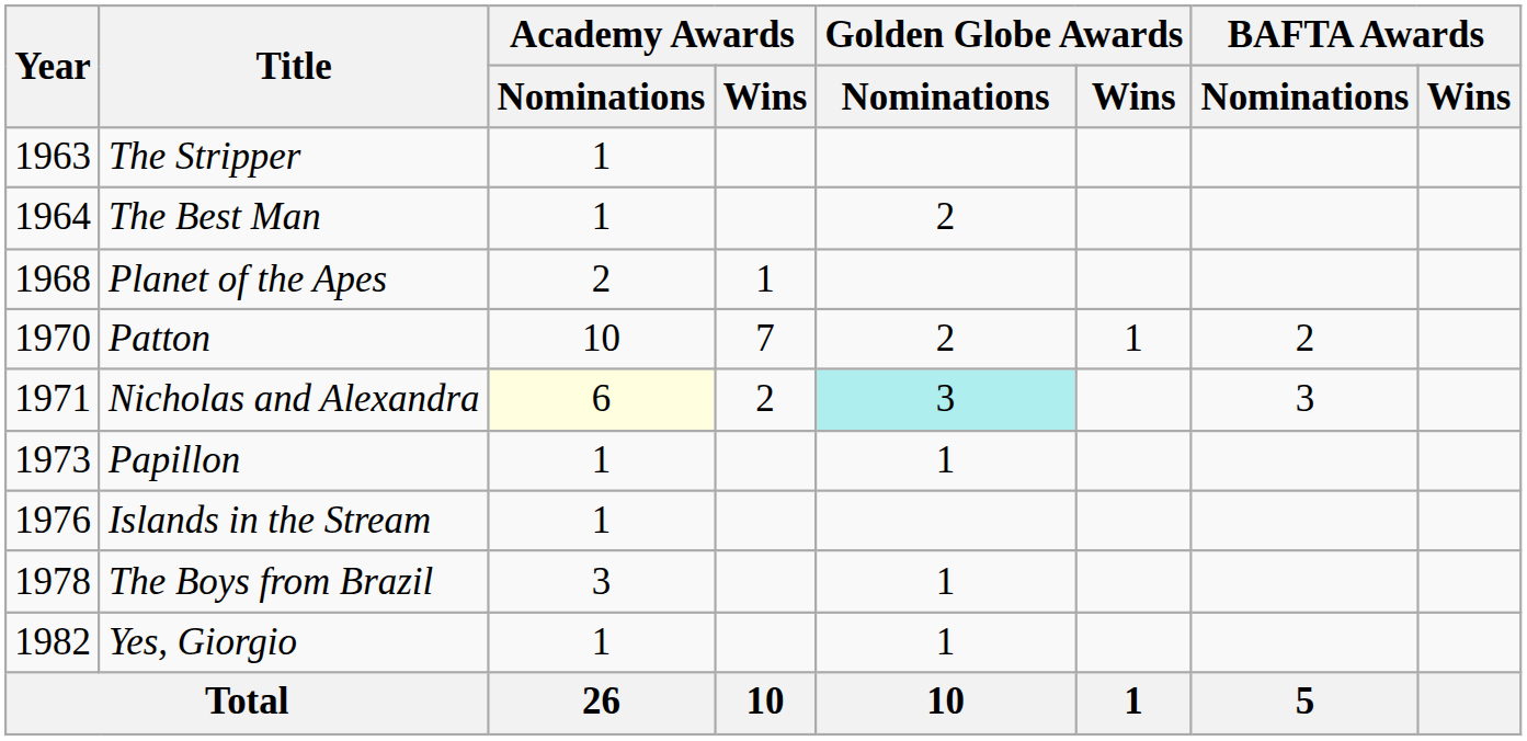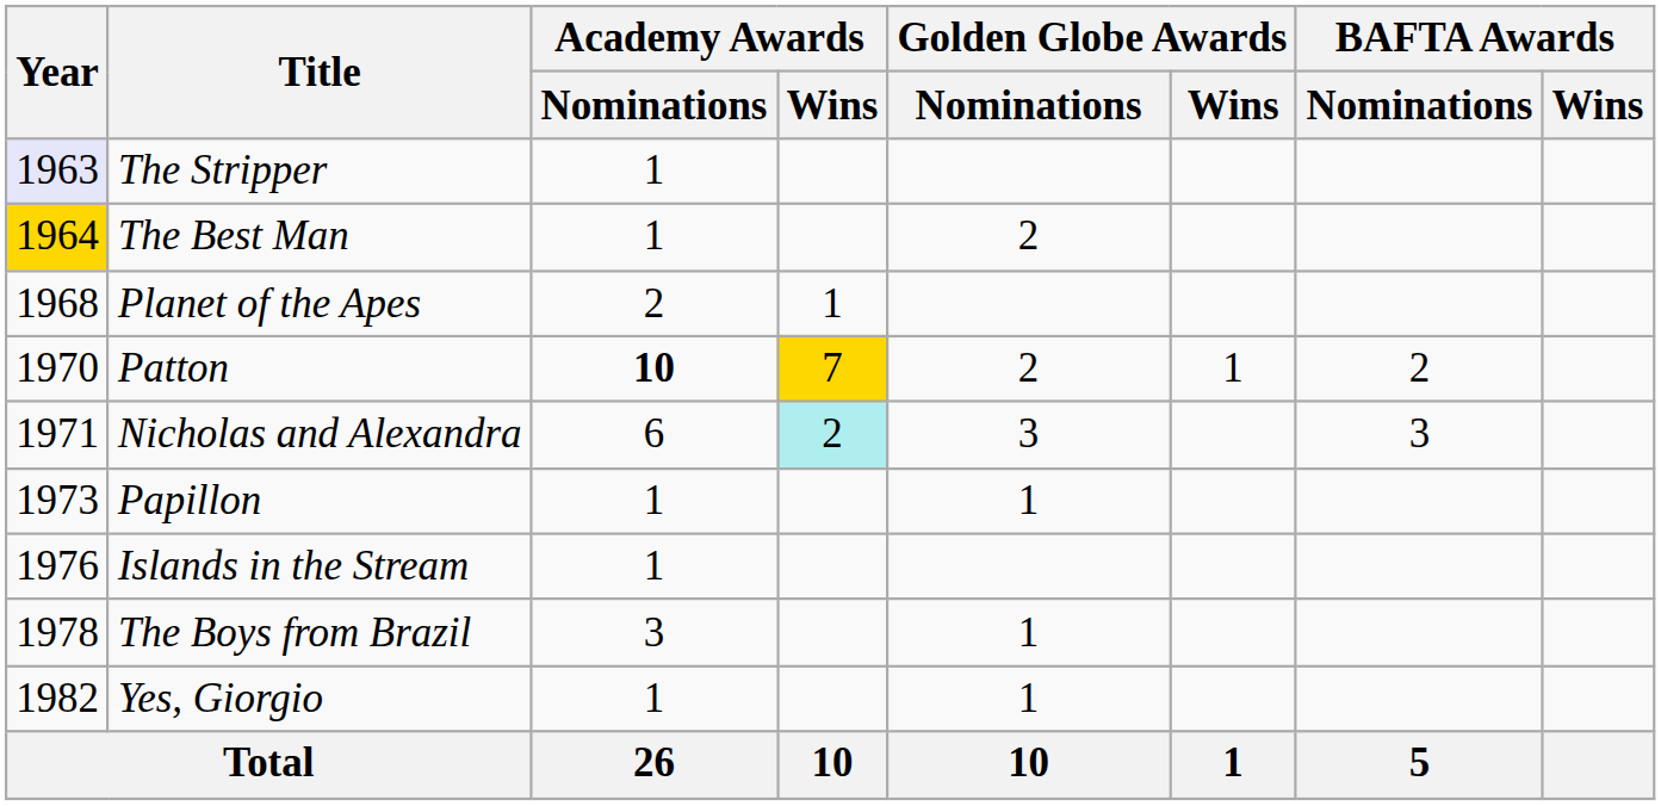The Stripper | Year: no background -> lavender background
The Best Man | Year: no background -> gold background
Patton | Academy Awards / Nominations: normal -> bold
Patton | Academy Awards / Wins: no background -> gold background
Nicholas and Alexandra | Academy Awards / Nominations: lightyellow background -> no background
Nicholas and Alexandra | Academy Awards / Wins: no background -> paleturquoise background
Nicholas and Alexandra | Golden Globe Awards / Nominations: paleturquoise background -> no background
